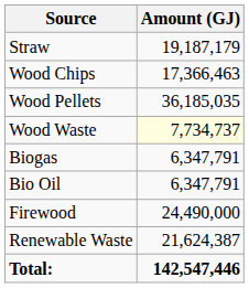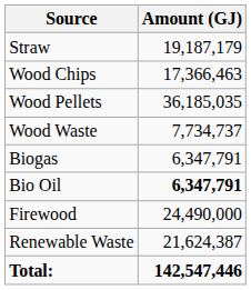Wood Waste | Amount (GJ): lightyellow background -> no background
Bio Oil | Amount (GJ): normal -> bold
